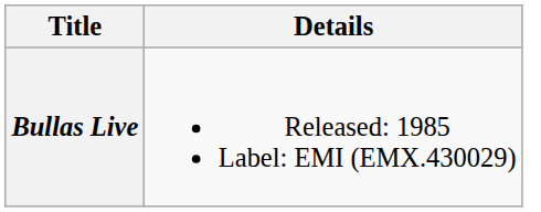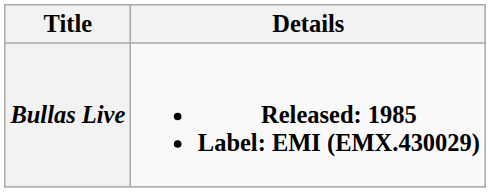Bullas Live | Details: normal -> bold
